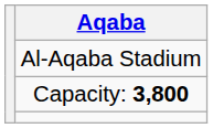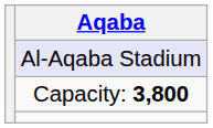Al-Aqaba Stadium | Aqaba: no background -> lavender background
